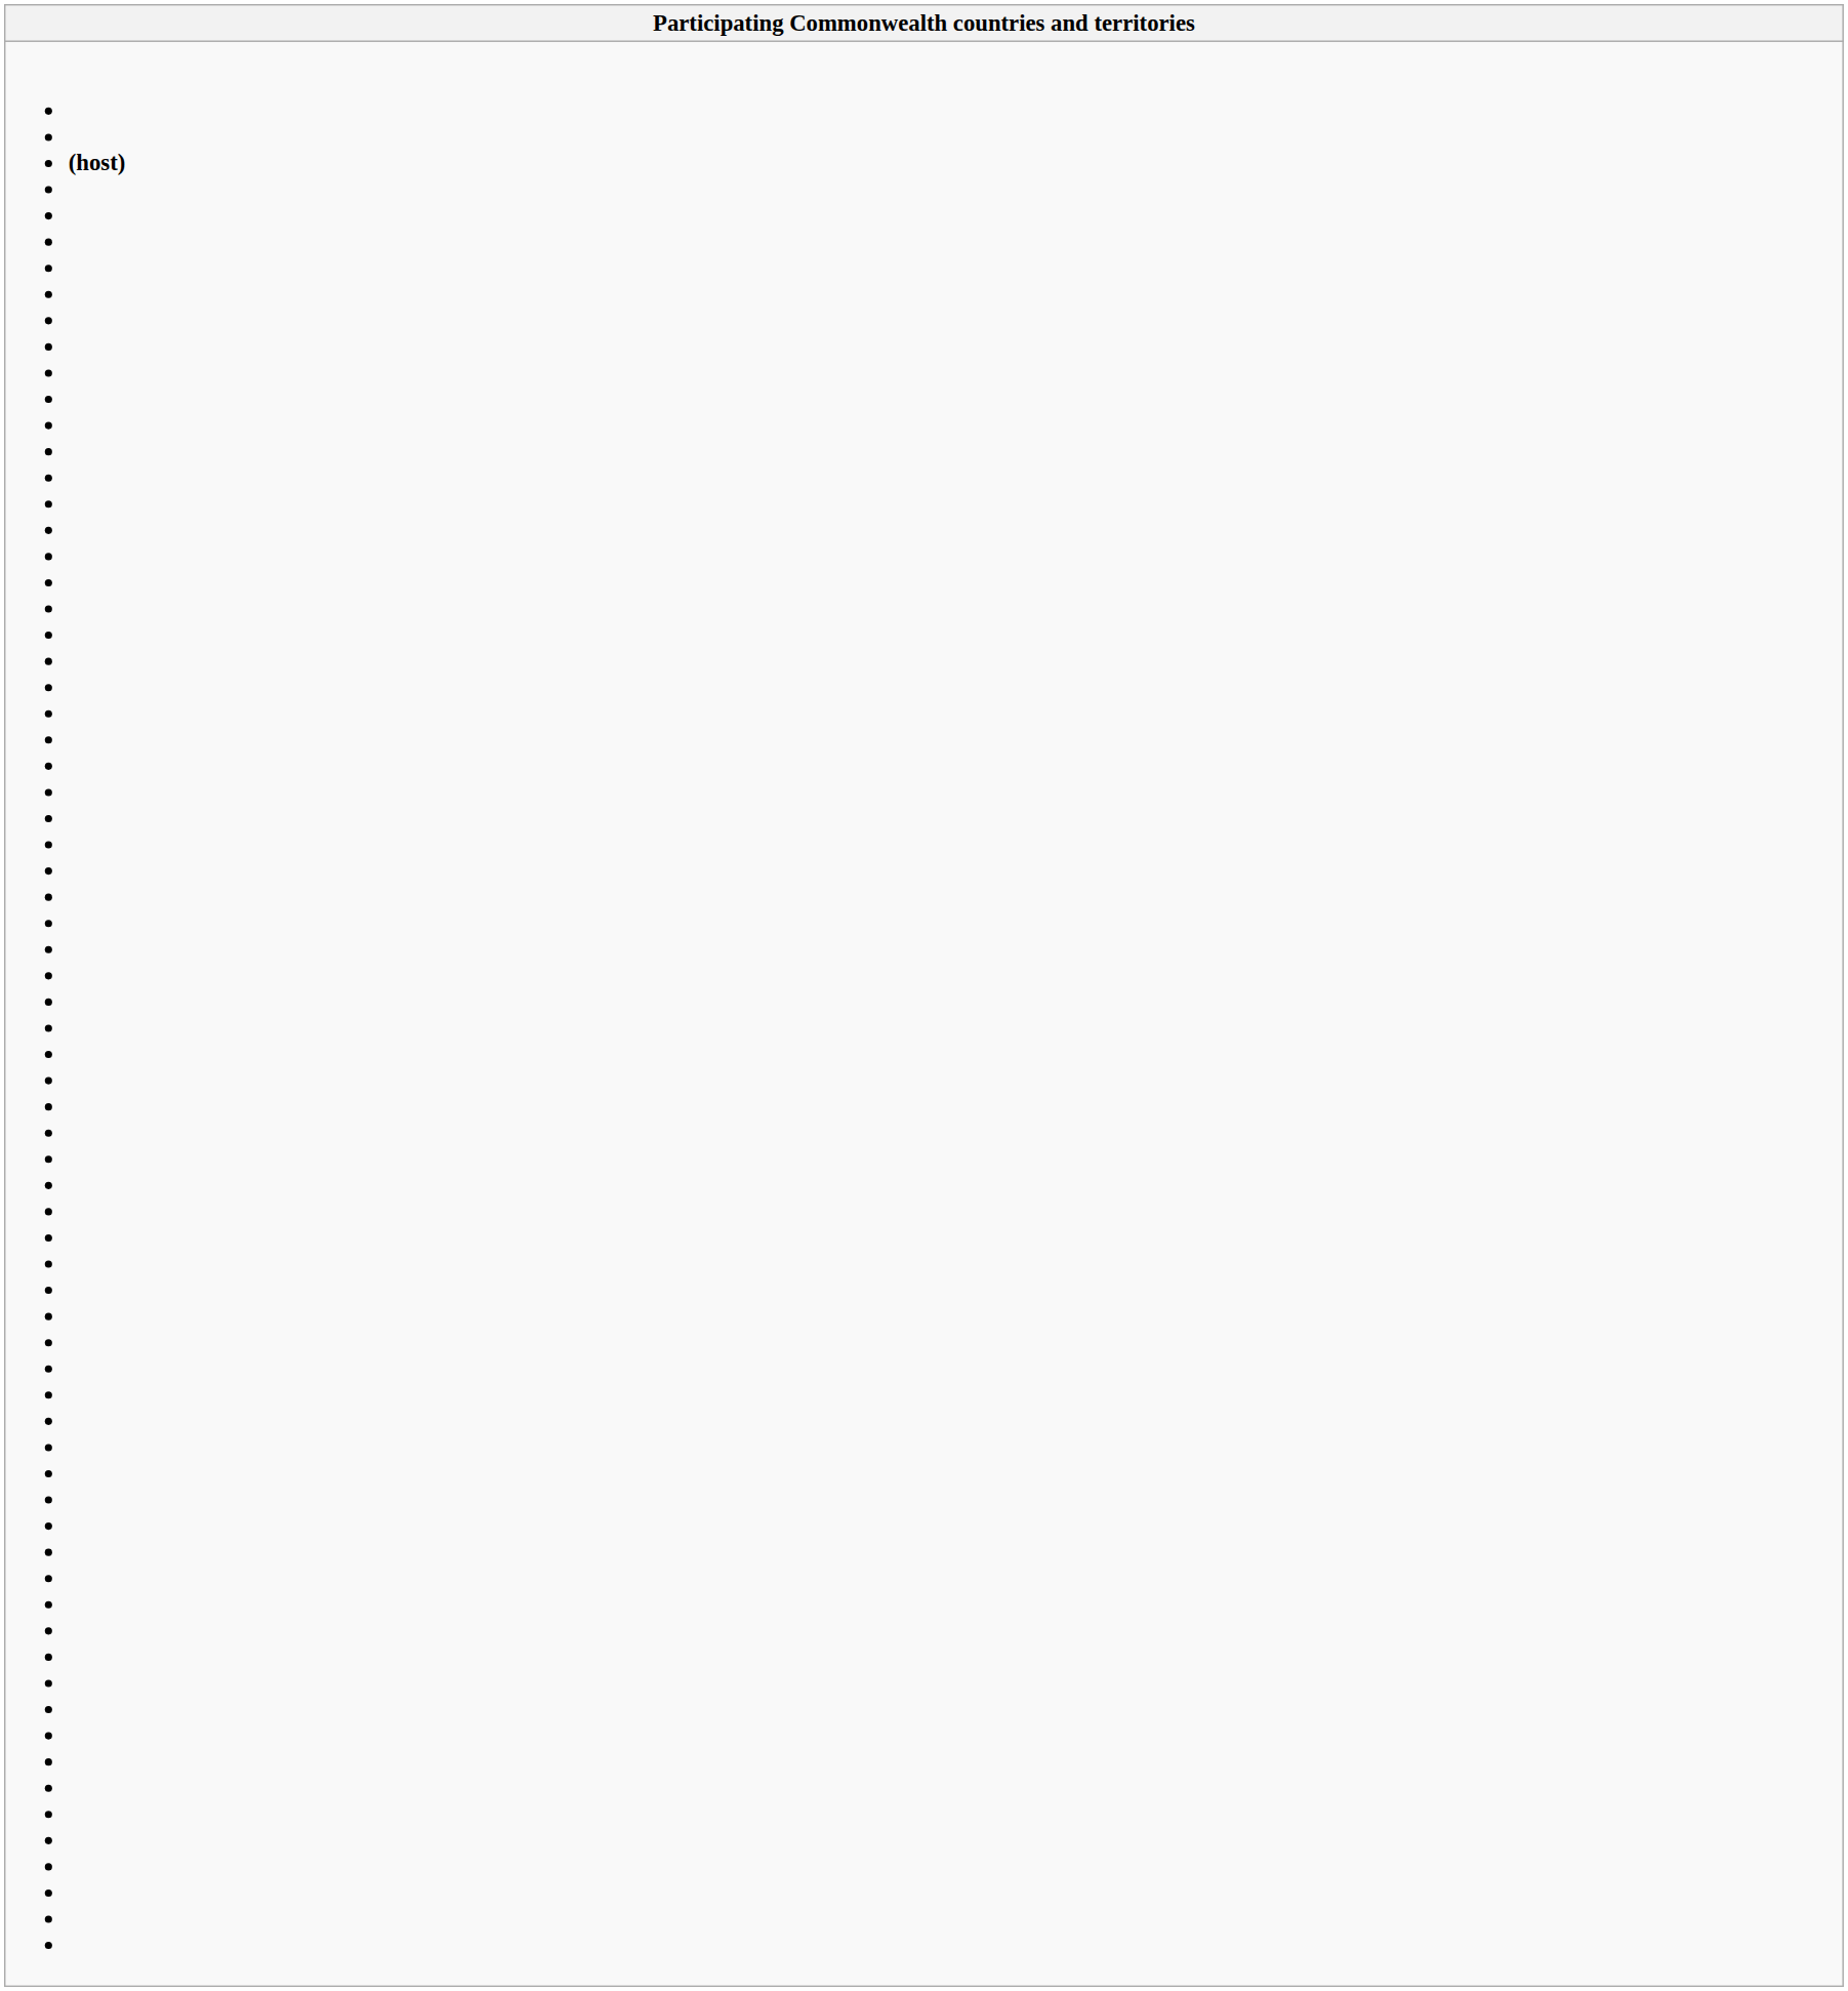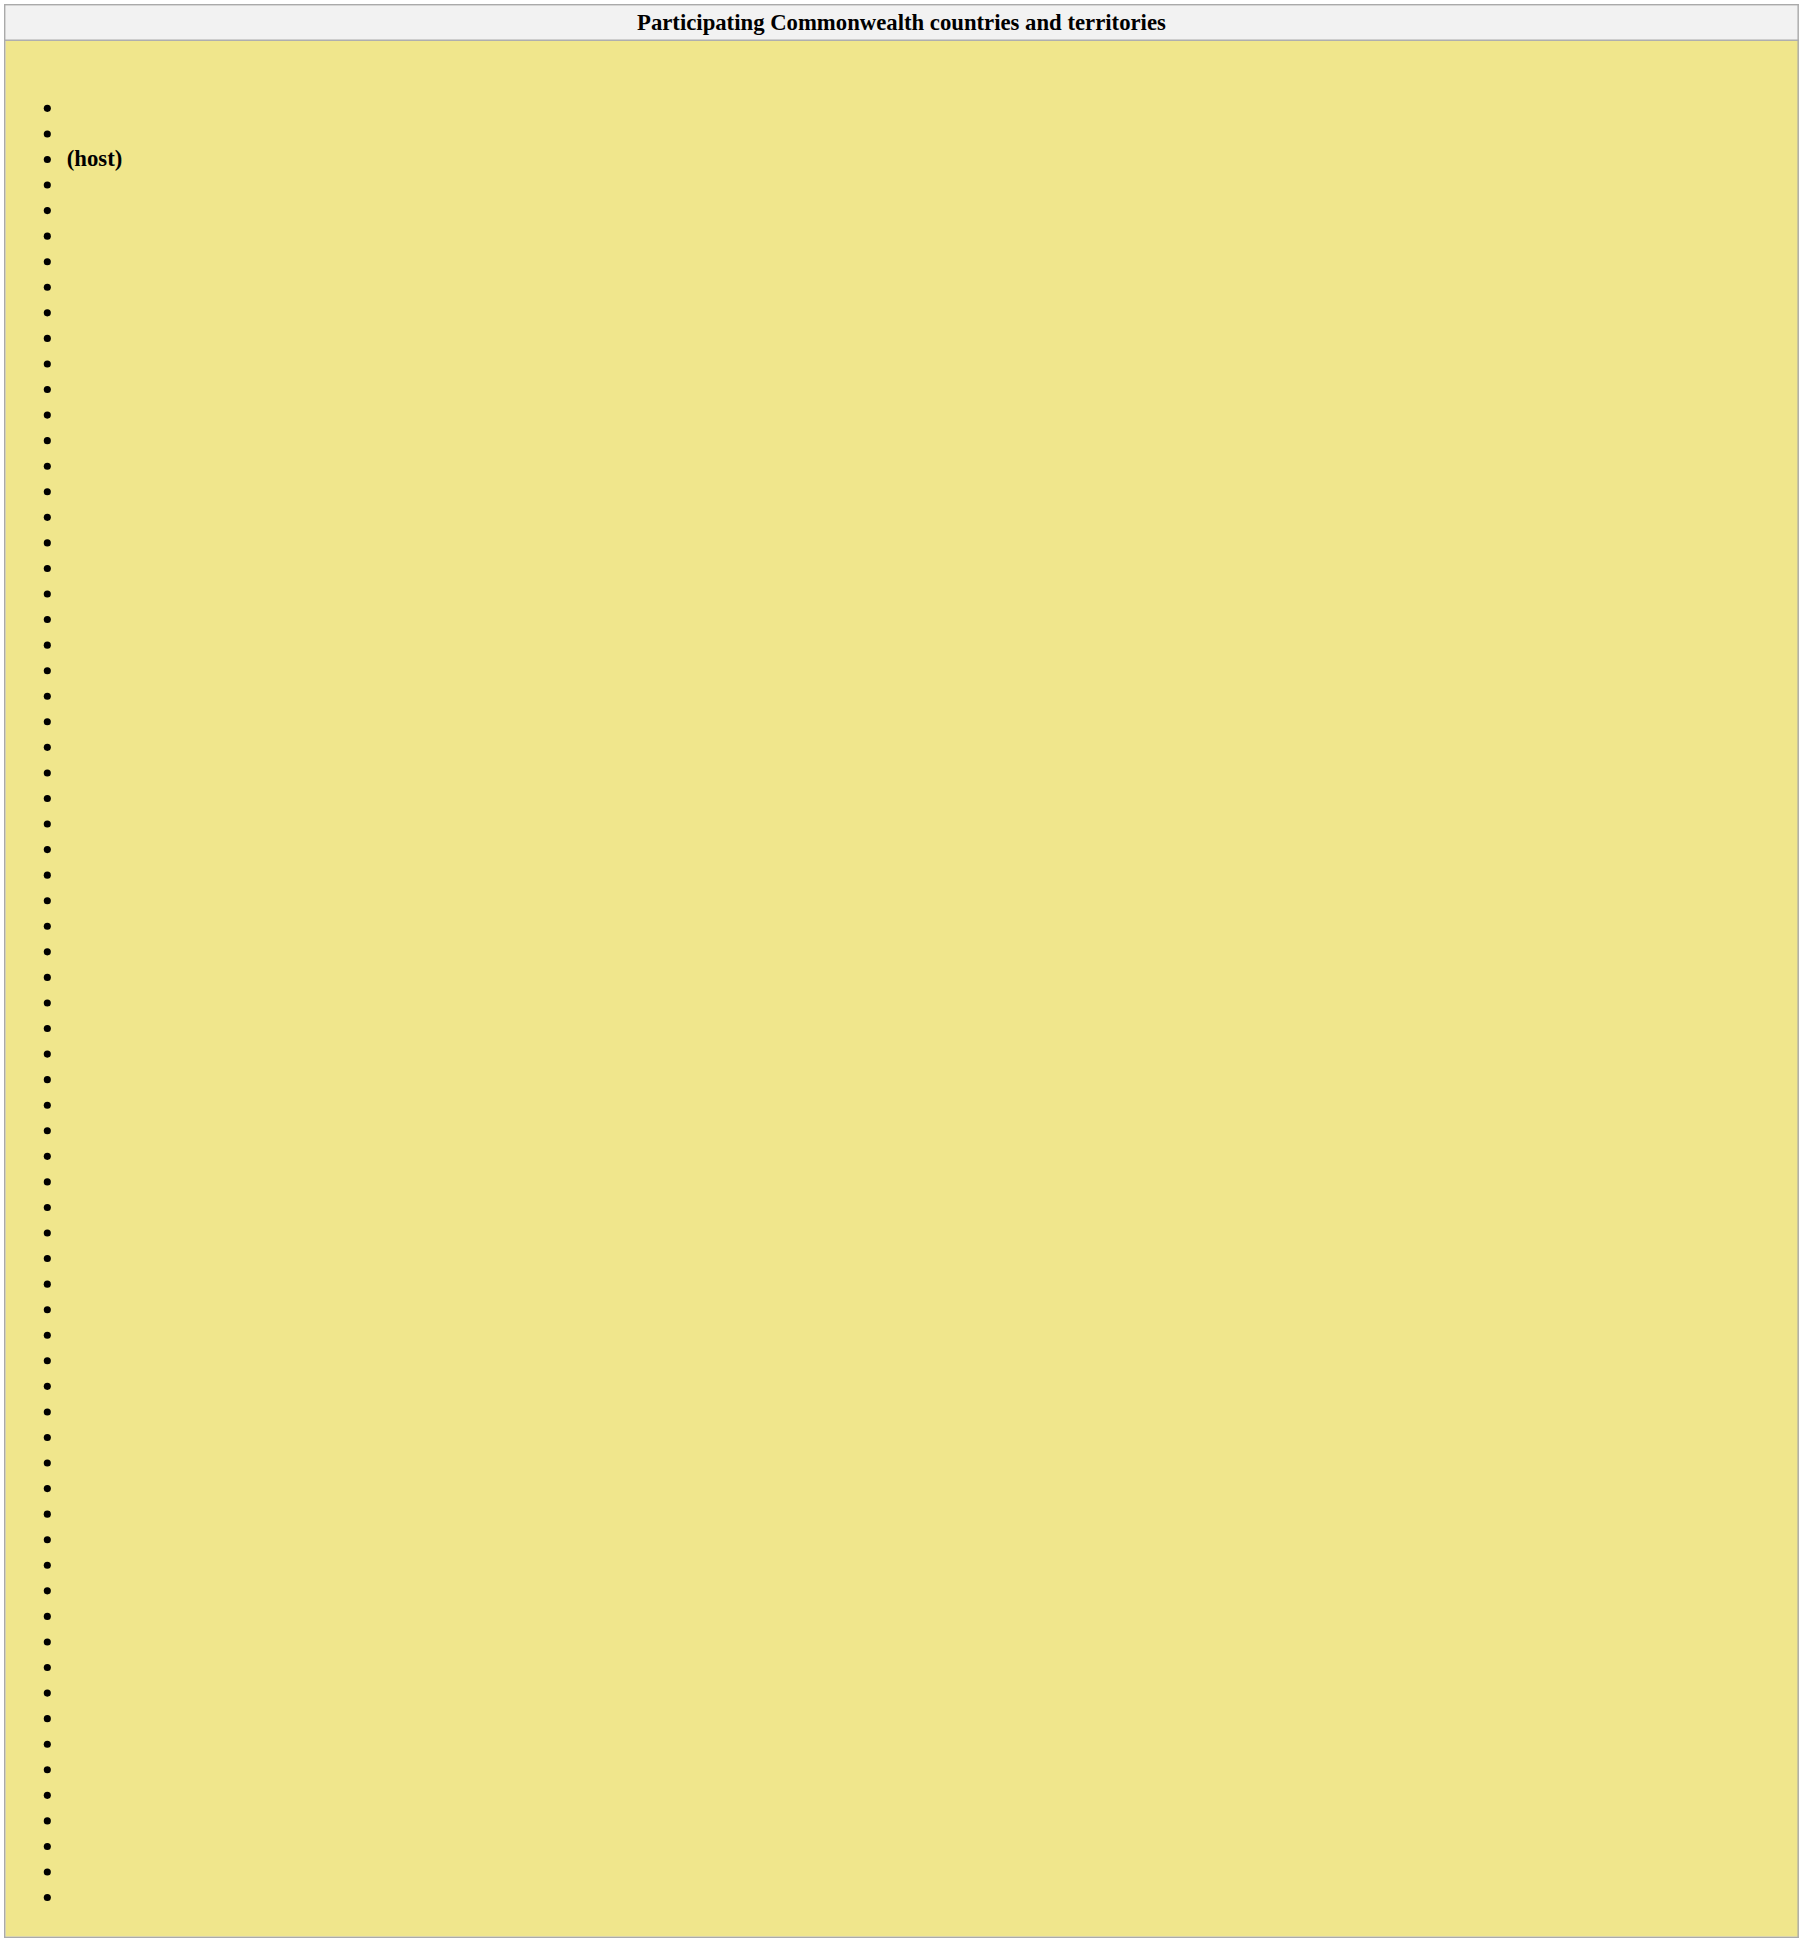row 2 | column 1: no background -> khaki background
